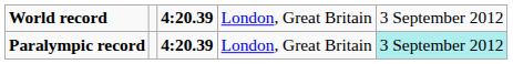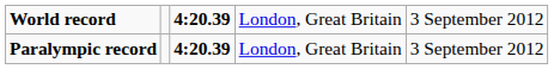Paralympic record | column 5: paleturquoise background -> no background
